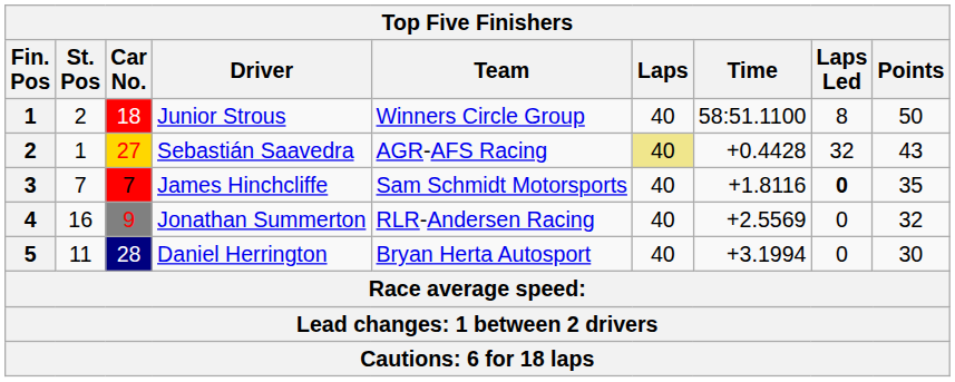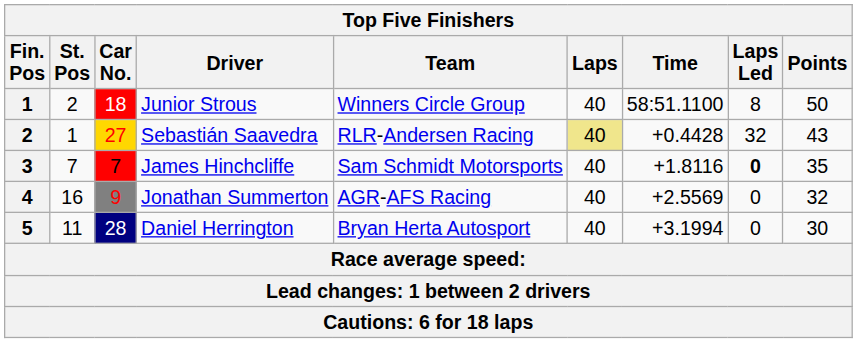Sebastián Saavedra | Team: AGR-AFS Racing -> RLR-Andersen Racing
Jonathan Summerton | Team: RLR-Andersen Racing -> AGR-AFS Racing
